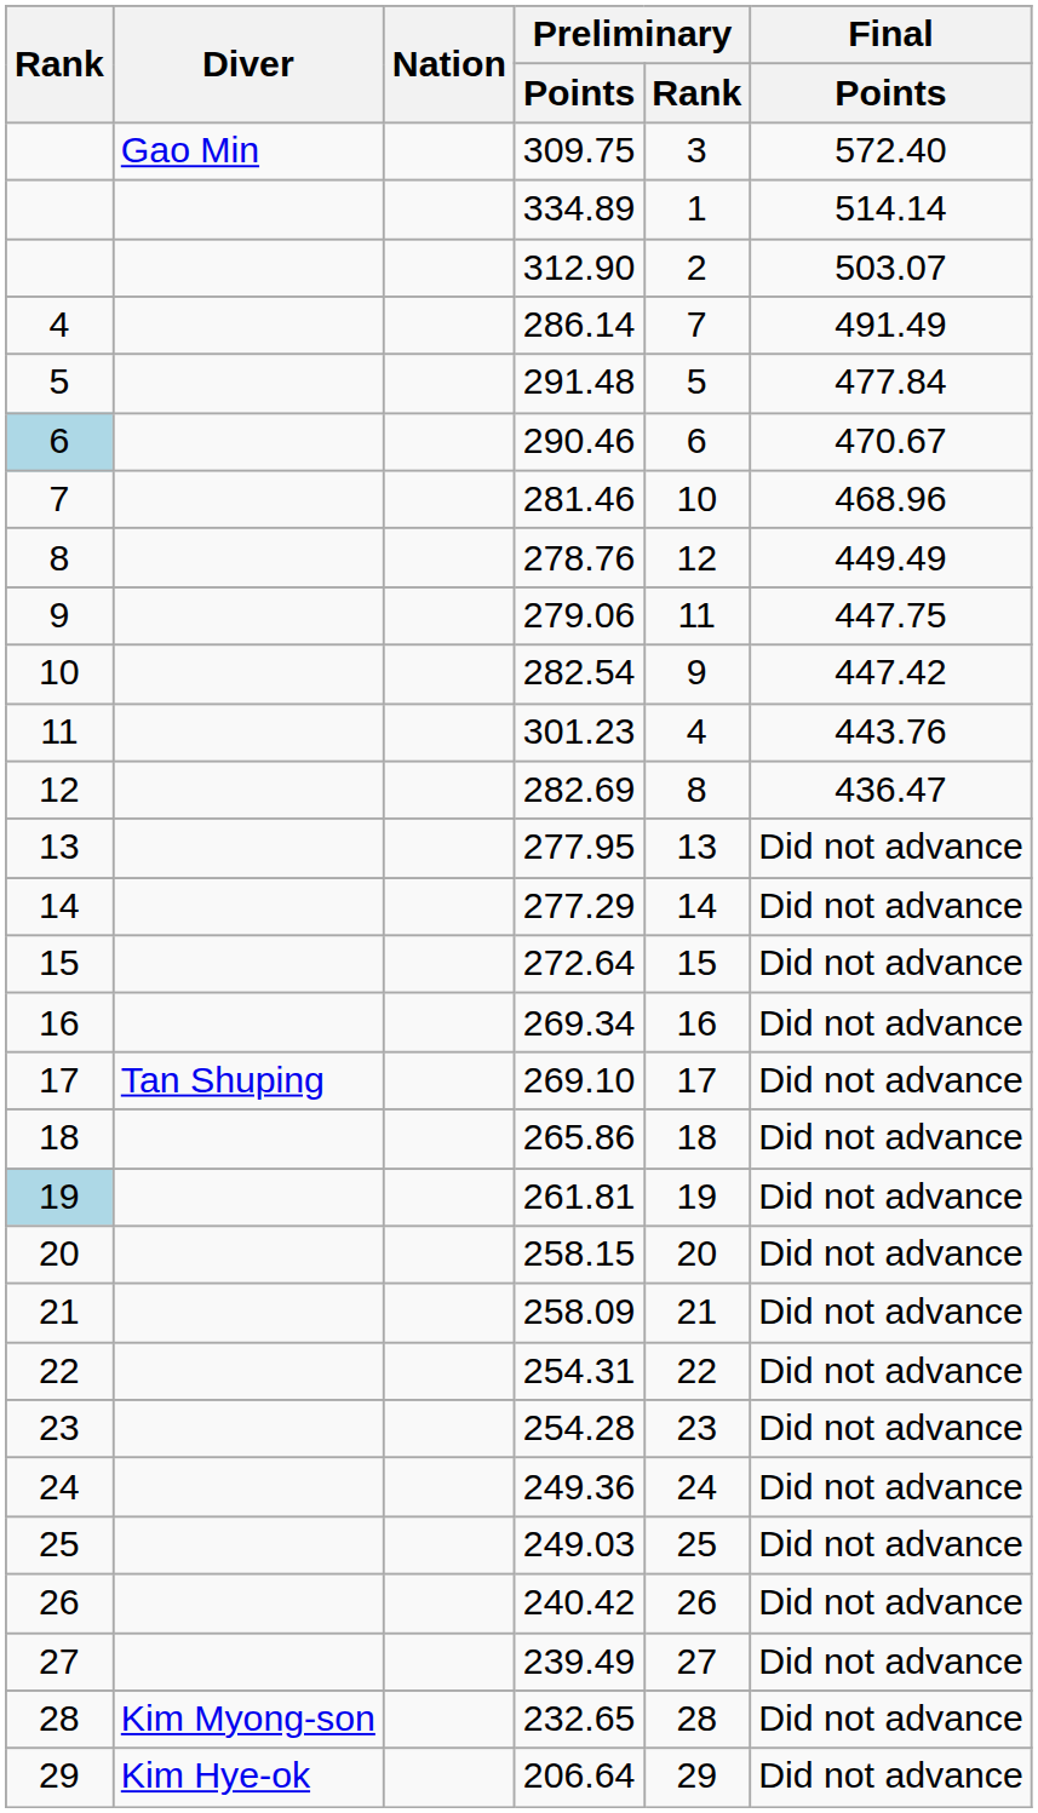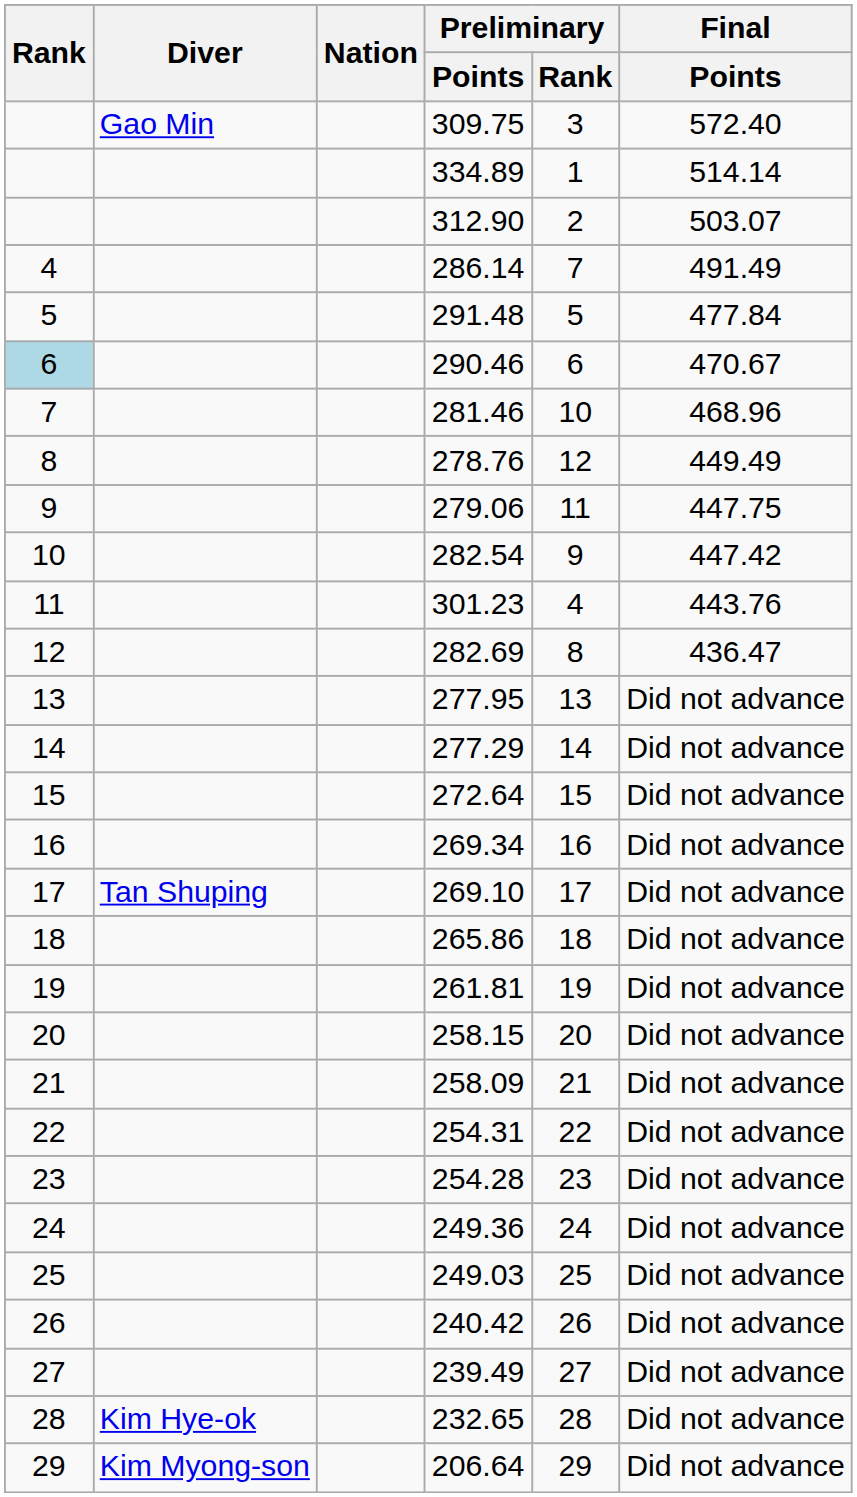261.81 | Rank: lightblue background -> no background
232.65 | Diver: Kim Myong-son -> Kim Hye-ok
206.64 | Diver: Kim Hye-ok -> Kim Myong-son
